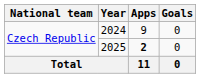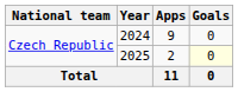2025 | Apps: bold -> normal
2025 | Goals: no background -> lightyellow background
